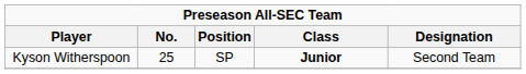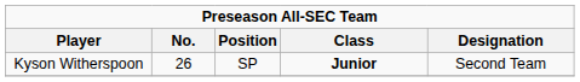Kyson Witherspoon | No.: 25 -> 26
